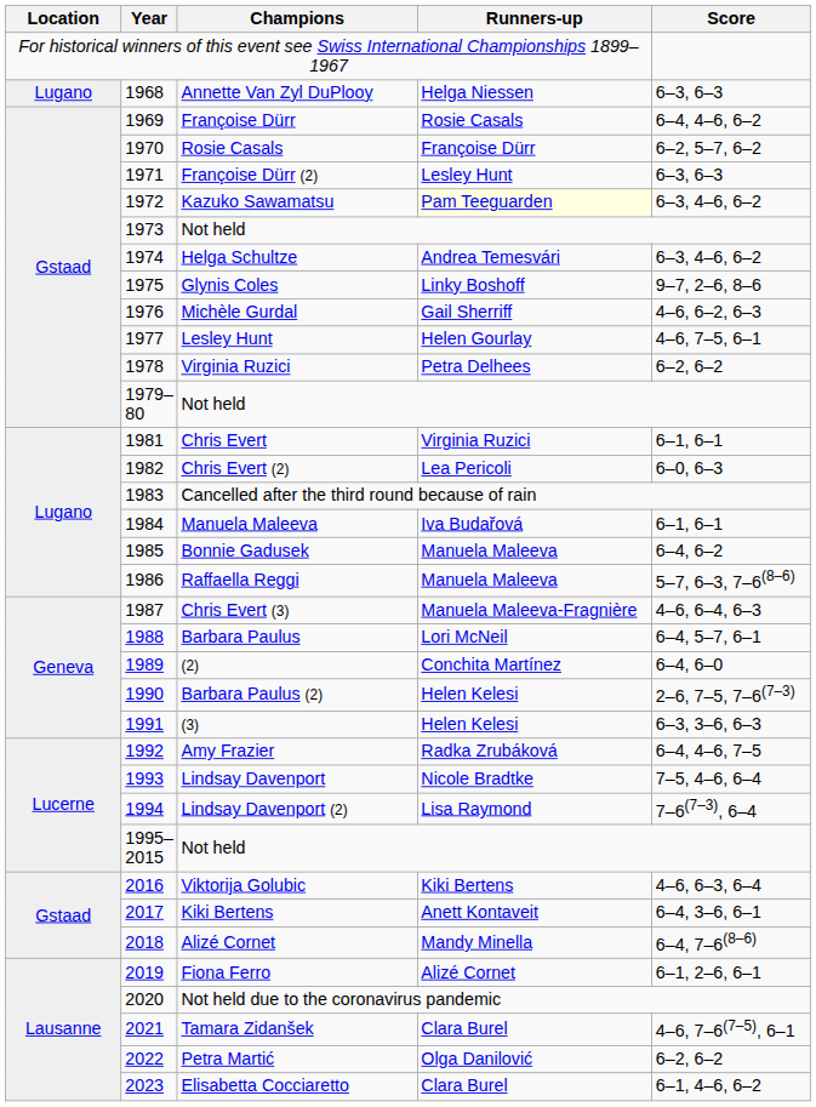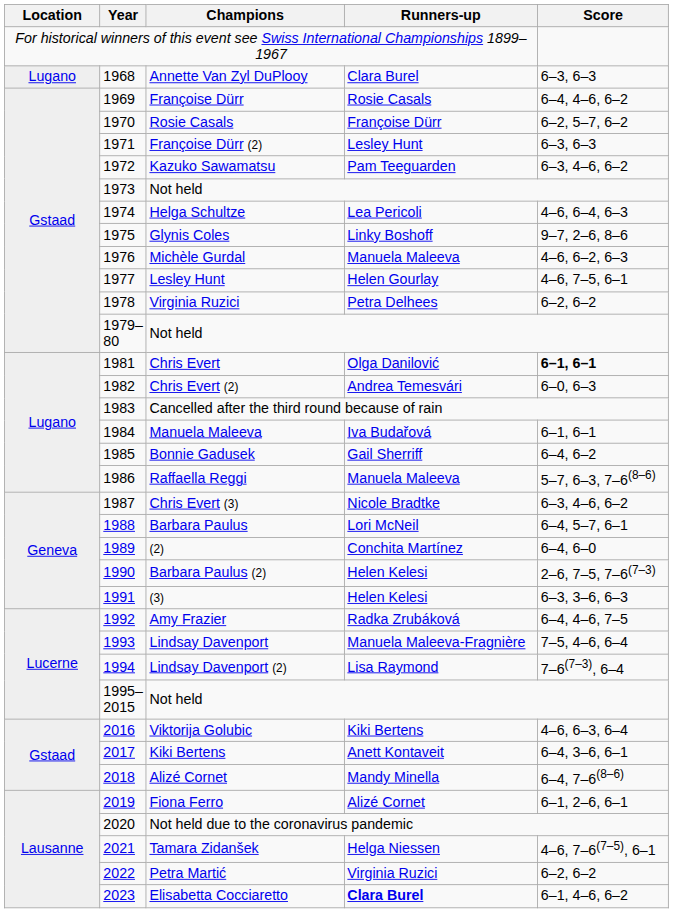Annette Van Zyl DuPlooy | Runners-up: Helga Niessen -> Clara Burel
Kazuko Sawamatsu | Runners-up: lightyellow background -> no background
Helga Schultze | Runners-up: Andrea Temesvári -> Lea Pericoli
Helga Schultze | Score: 6–3, 4–6, 6–2 -> 4–6, 6–4, 6–3
Michèle Gurdal | Runners-up: Gail Sherriff -> Manuela Maleeva
Chris Evert | Runners-up: Virginia Ruzici -> Olga Danilović
Chris Evert | Score: normal -> bold
Chris Evert (2) | Runners-up: Lea Pericoli -> Andrea Temesvári
Bonnie Gadusek | Runners-up: Manuela Maleeva -> Gail Sherriff
Chris Evert (3) | Runners-up: Manuela Maleeva-Fragnière -> Nicole Bradtke
Chris Evert (3) | Score: 4–6, 6–4, 6–3 -> 6–3, 4–6, 6–2
Lindsay Davenport | Runners-up: Nicole Bradtke -> Manuela Maleeva-Fragnière
Tamara Zidanšek | Runners-up: Clara Burel -> Helga Niessen
Petra Martić | Runners-up: Olga Danilović -> Virginia Ruzici
Elisabetta Cocciaretto | Runners-up: normal -> bold
